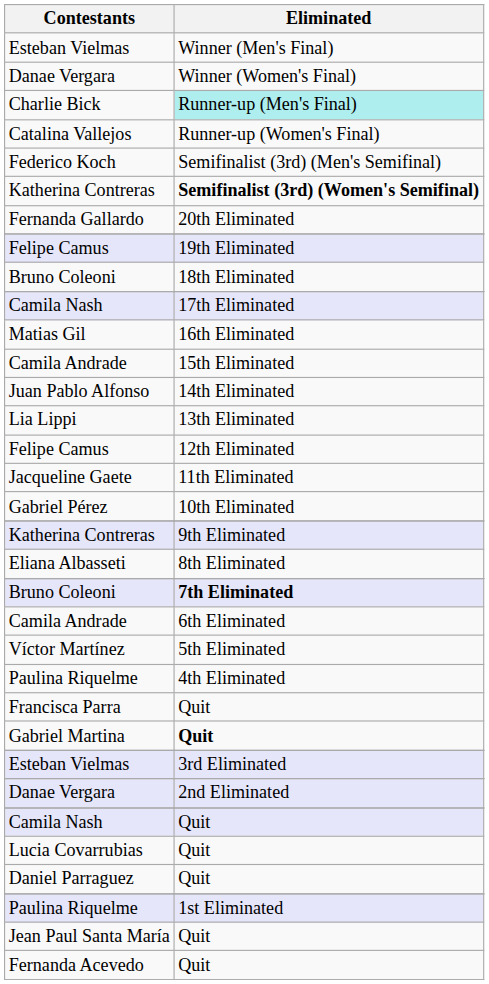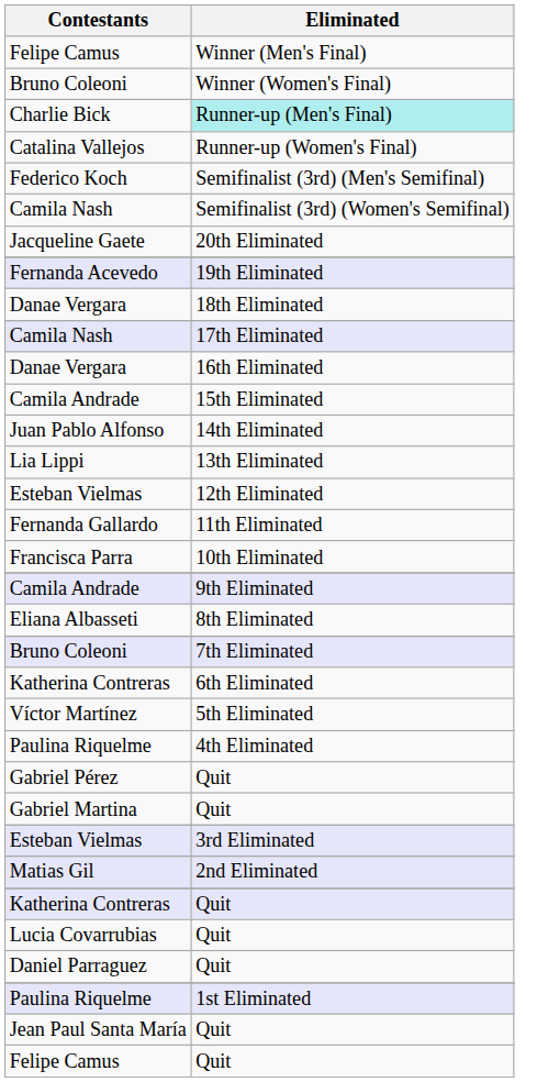row 2 | Contestants: Esteban Vielmas -> Felipe Camus
row 3 | Contestants: Danae Vergara -> Bruno Coleoni
row 7 | Contestants: Katherina Contreras -> Camila Nash
row 7 | Eliminated: bold -> normal
row 8 | Contestants: Fernanda Gallardo -> Jacqueline Gaete
row 9 | Contestants: Felipe Camus -> Fernanda Acevedo
row 10 | Contestants: Bruno Coleoni -> Danae Vergara
row 12 | Contestants: Matias Gil -> Danae Vergara
row 16 | Contestants: Felipe Camus -> Esteban Vielmas
row 17 | Contestants: Jacqueline Gaete -> Fernanda Gallardo
row 18 | Contestants: Gabriel Pérez -> Francisca Parra
row 19 | Contestants: Katherina Contreras -> Camila Andrade
row 21 | Eliminated: bold -> normal
row 22 | Contestants: Camila Andrade -> Katherina Contreras
row 25 | Contestants: Francisca Parra -> Gabriel Pérez
row 26 | Eliminated: bold -> normal
row 28 | Contestants: Danae Vergara -> Matias Gil
row 29 | Contestants: Camila Nash -> Katherina Contreras
row 34 | Contestants: Fernanda Acevedo -> Felipe Camus
